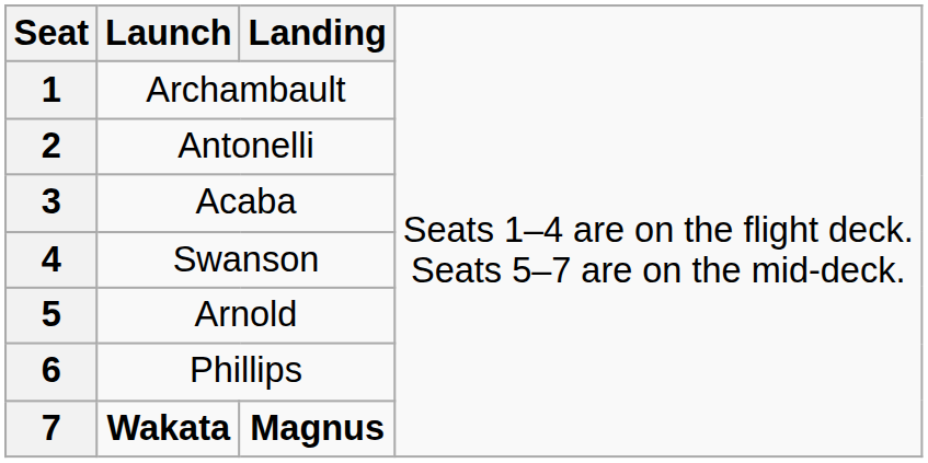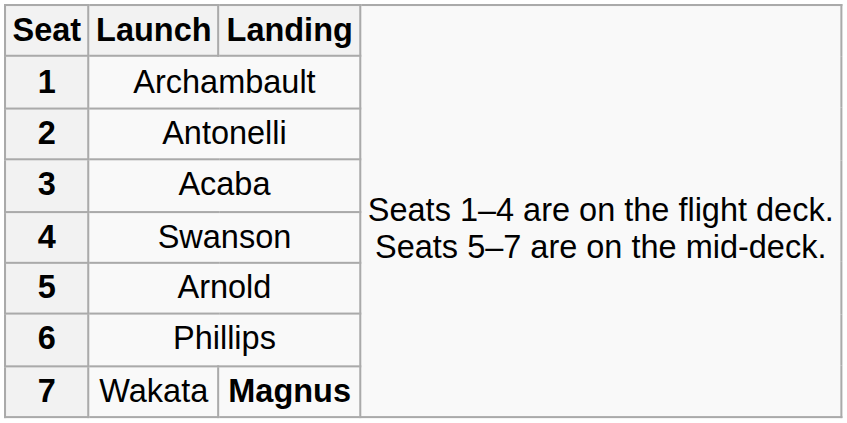7 | column 2: bold -> normal
